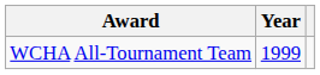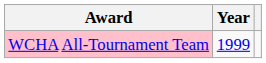row 2 | Award: no background -> pink background
